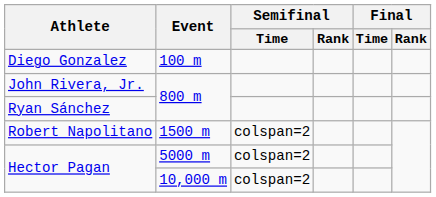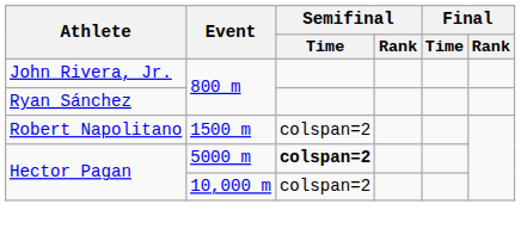- row: Diego Gonzalez | 100 m
Hector Pagan / 5000 m | Semifinal / Time: normal -> bold
